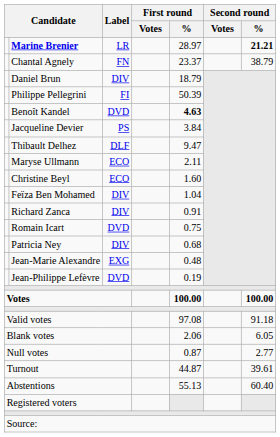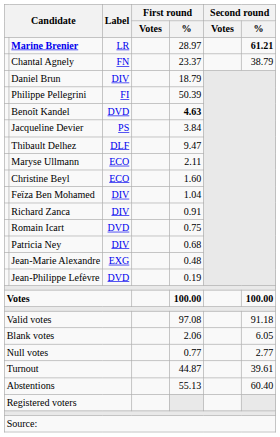Marine Brenier | Second round / %: 21.21 -> 61.21
Null votes | First round / %: 0.87 -> 0.77
